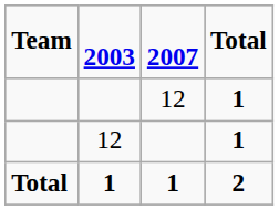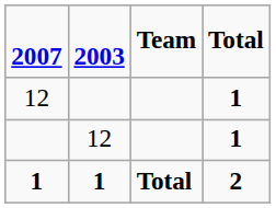columns swapped: Team <-> 2007
